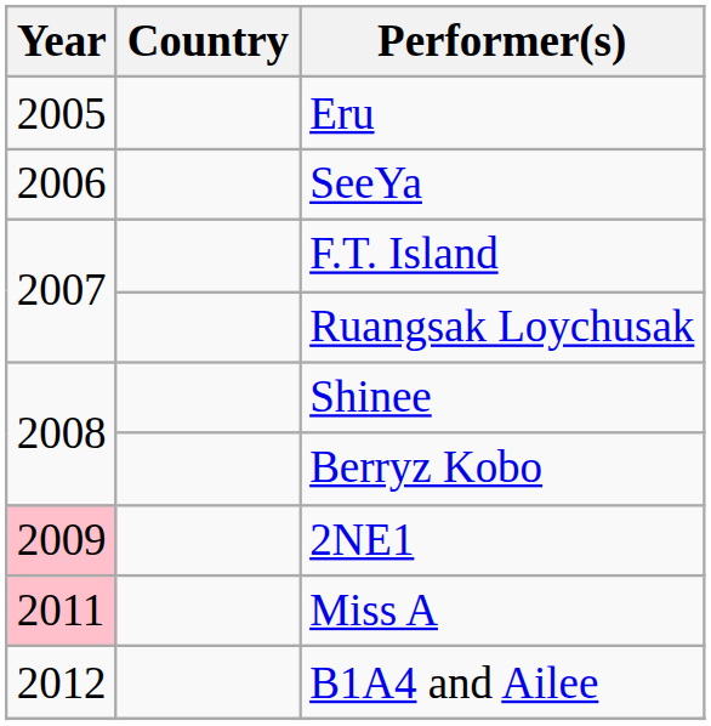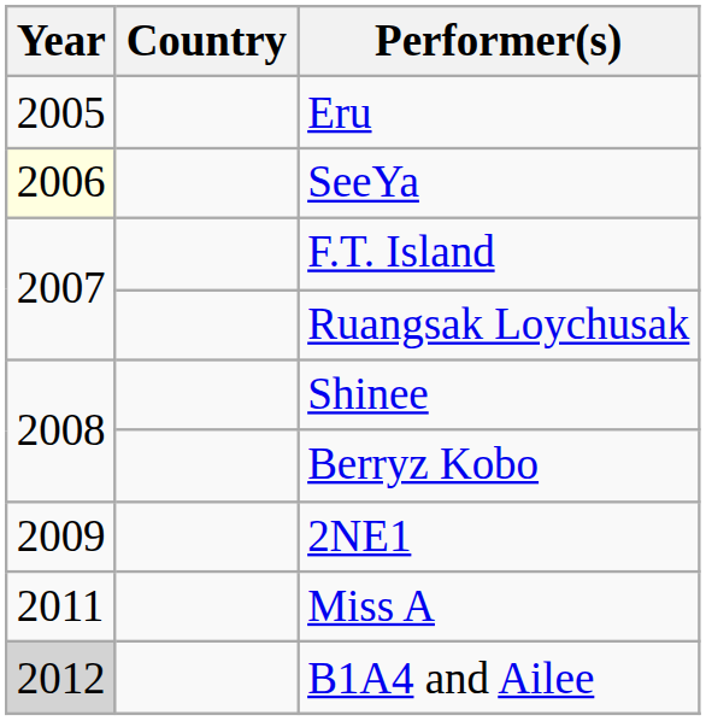SeeYa | Year: no background -> lightyellow background
2NE1 | Year: pink background -> no background
Miss A | Year: pink background -> no background
B1A4 and Ailee | Year: no background -> lightgrey background
